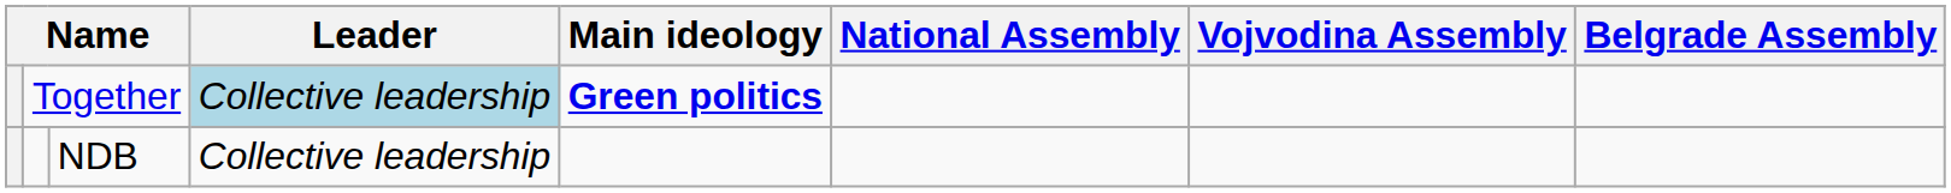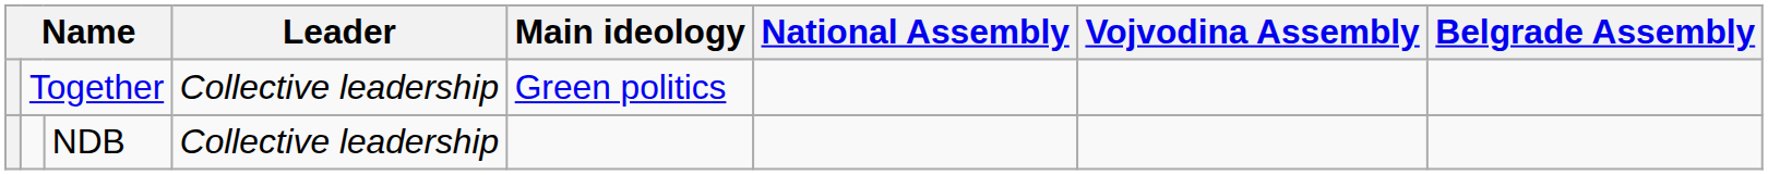Together | Leader: lightblue background -> no background
Together | Main ideology: bold -> normal
